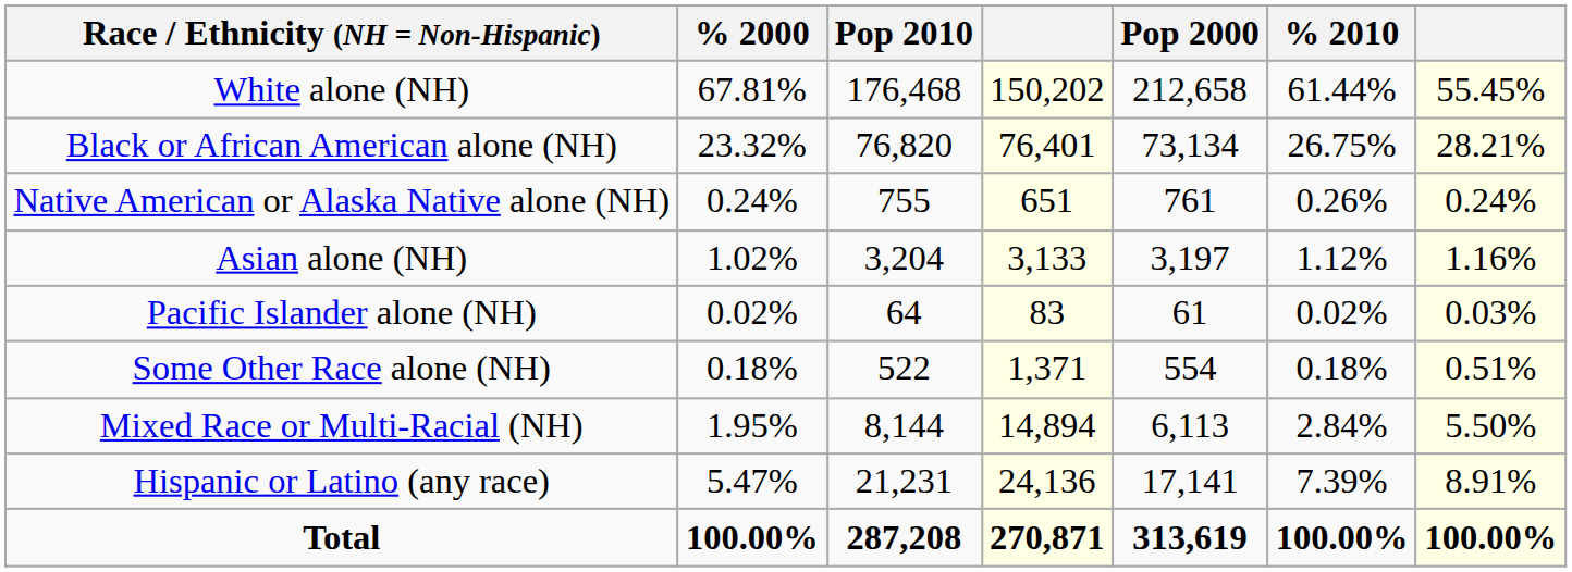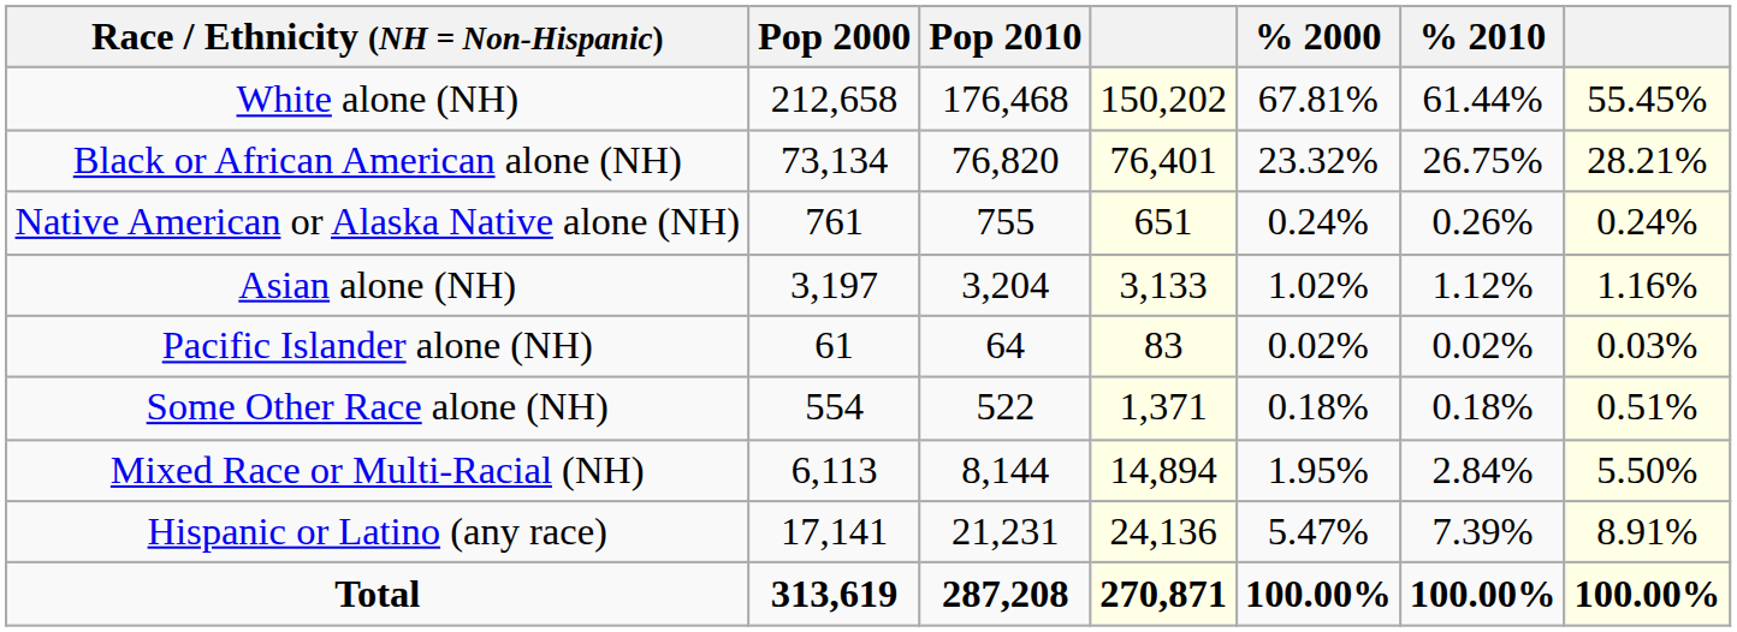columns swapped: Pop 2000 <-> % 2000
